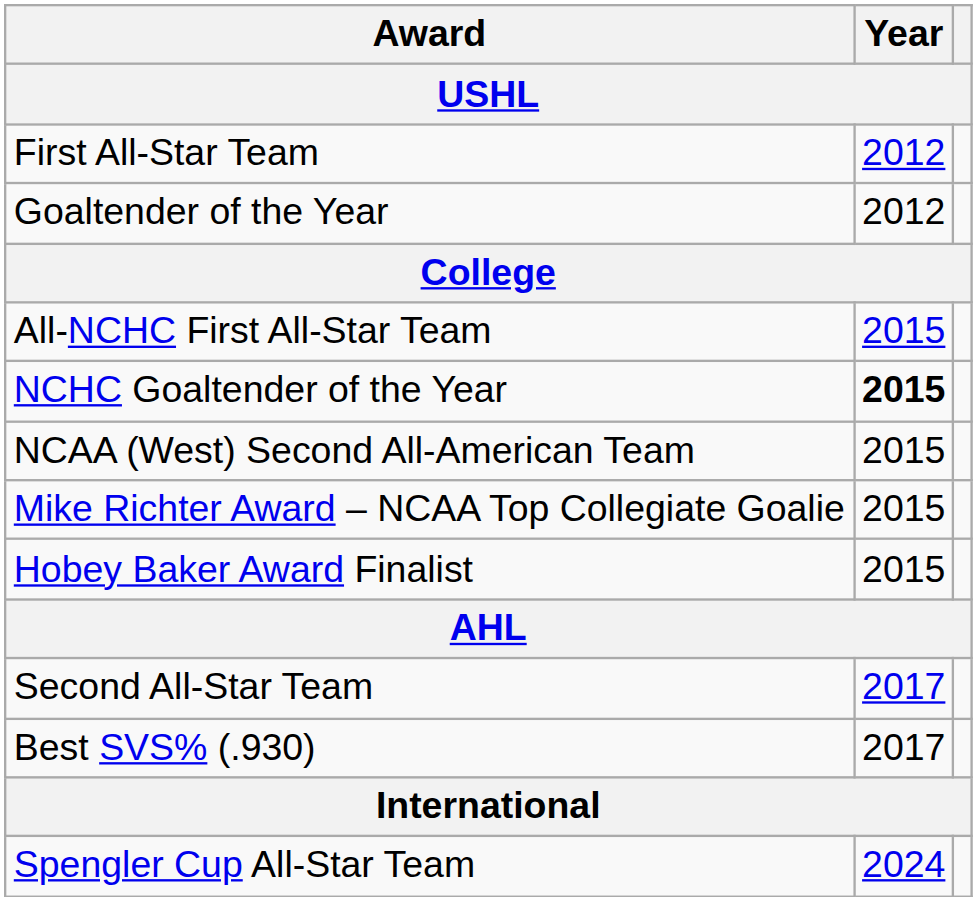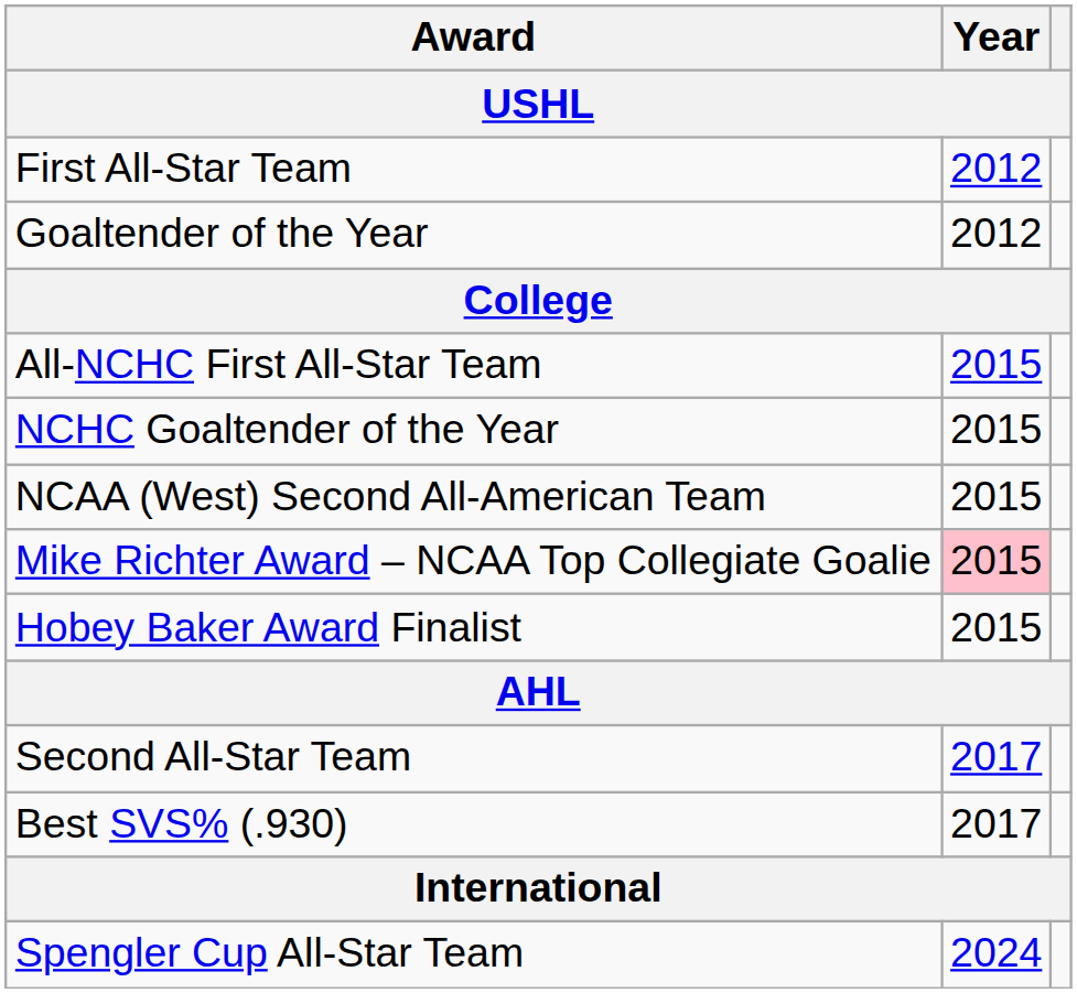NCHC Goaltender of the Year | Year: bold -> normal
Mike Richter Award – NCAA Top Collegiate Goalie | Year: no background -> pink background
